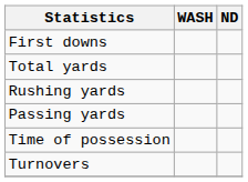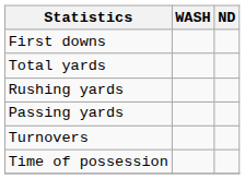rows swapped: Turnovers <-> Time of possession
